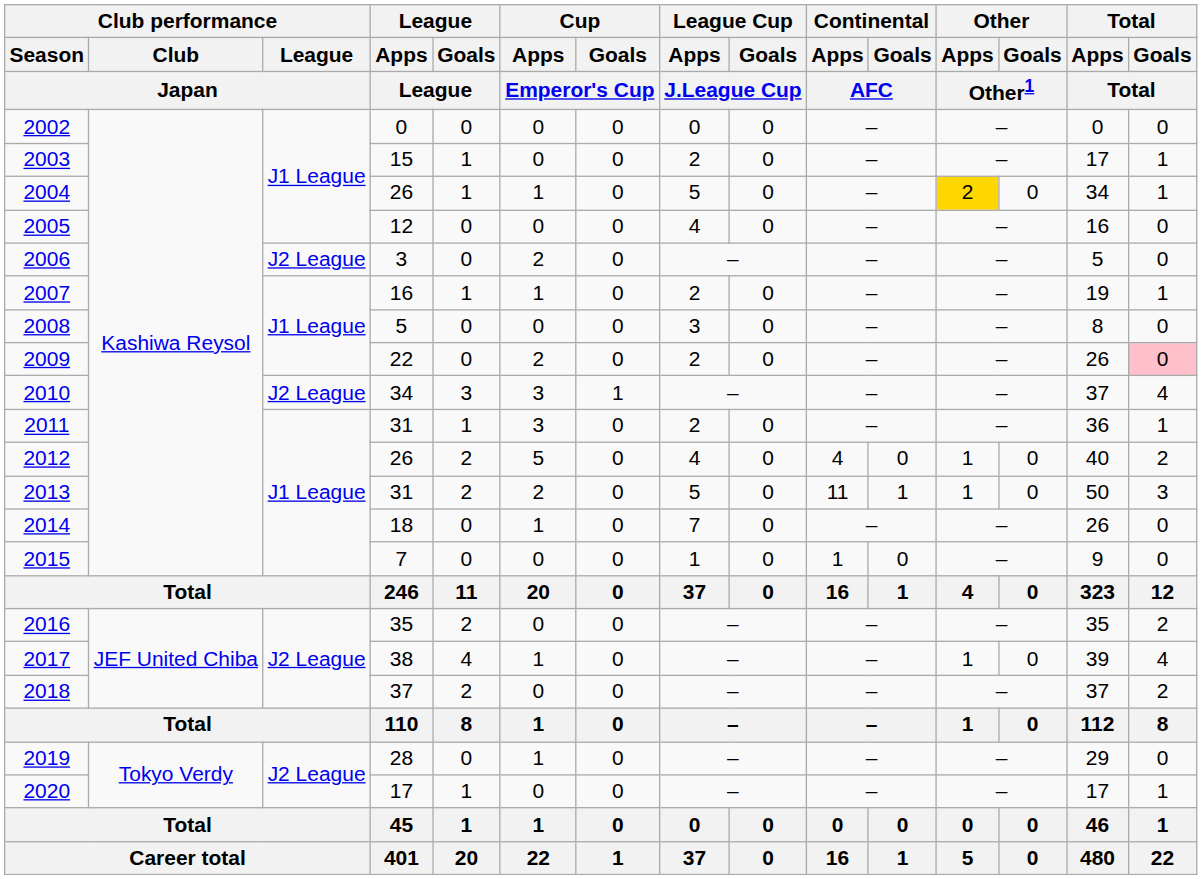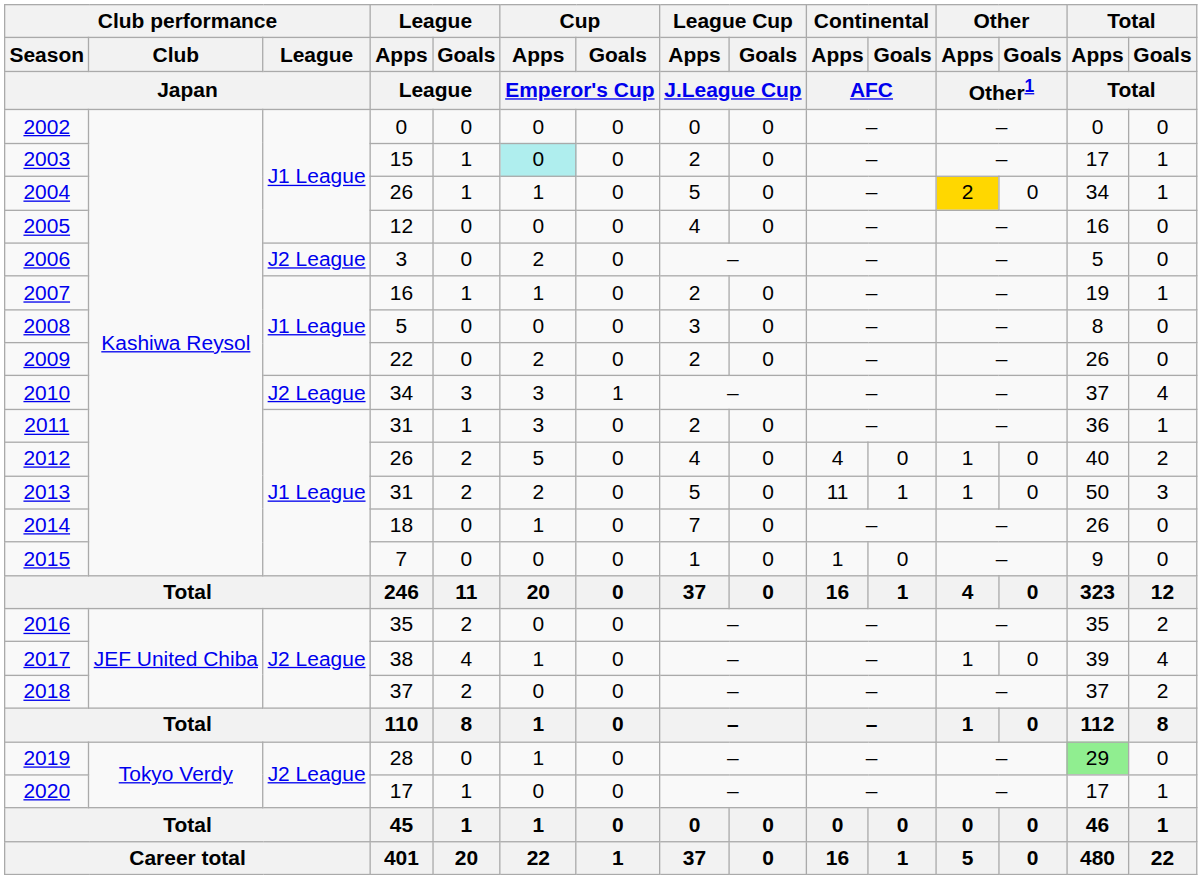2003 | Cup / Apps / Emperor's Cup: no background -> paleturquoise background
2009 | Total / Goals / Total: pink background -> no background
2019 | Total / Apps / Total: no background -> lightgreen background
